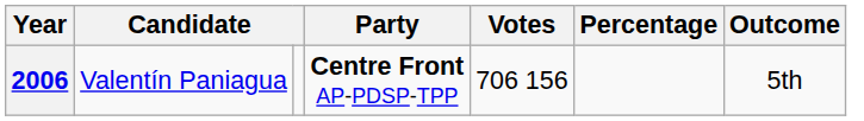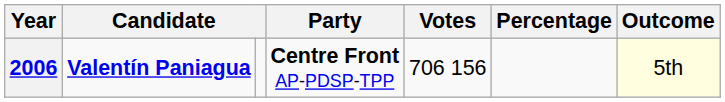2006 | column 2: normal -> bold
2006 | Outcome: no background -> lightyellow background
